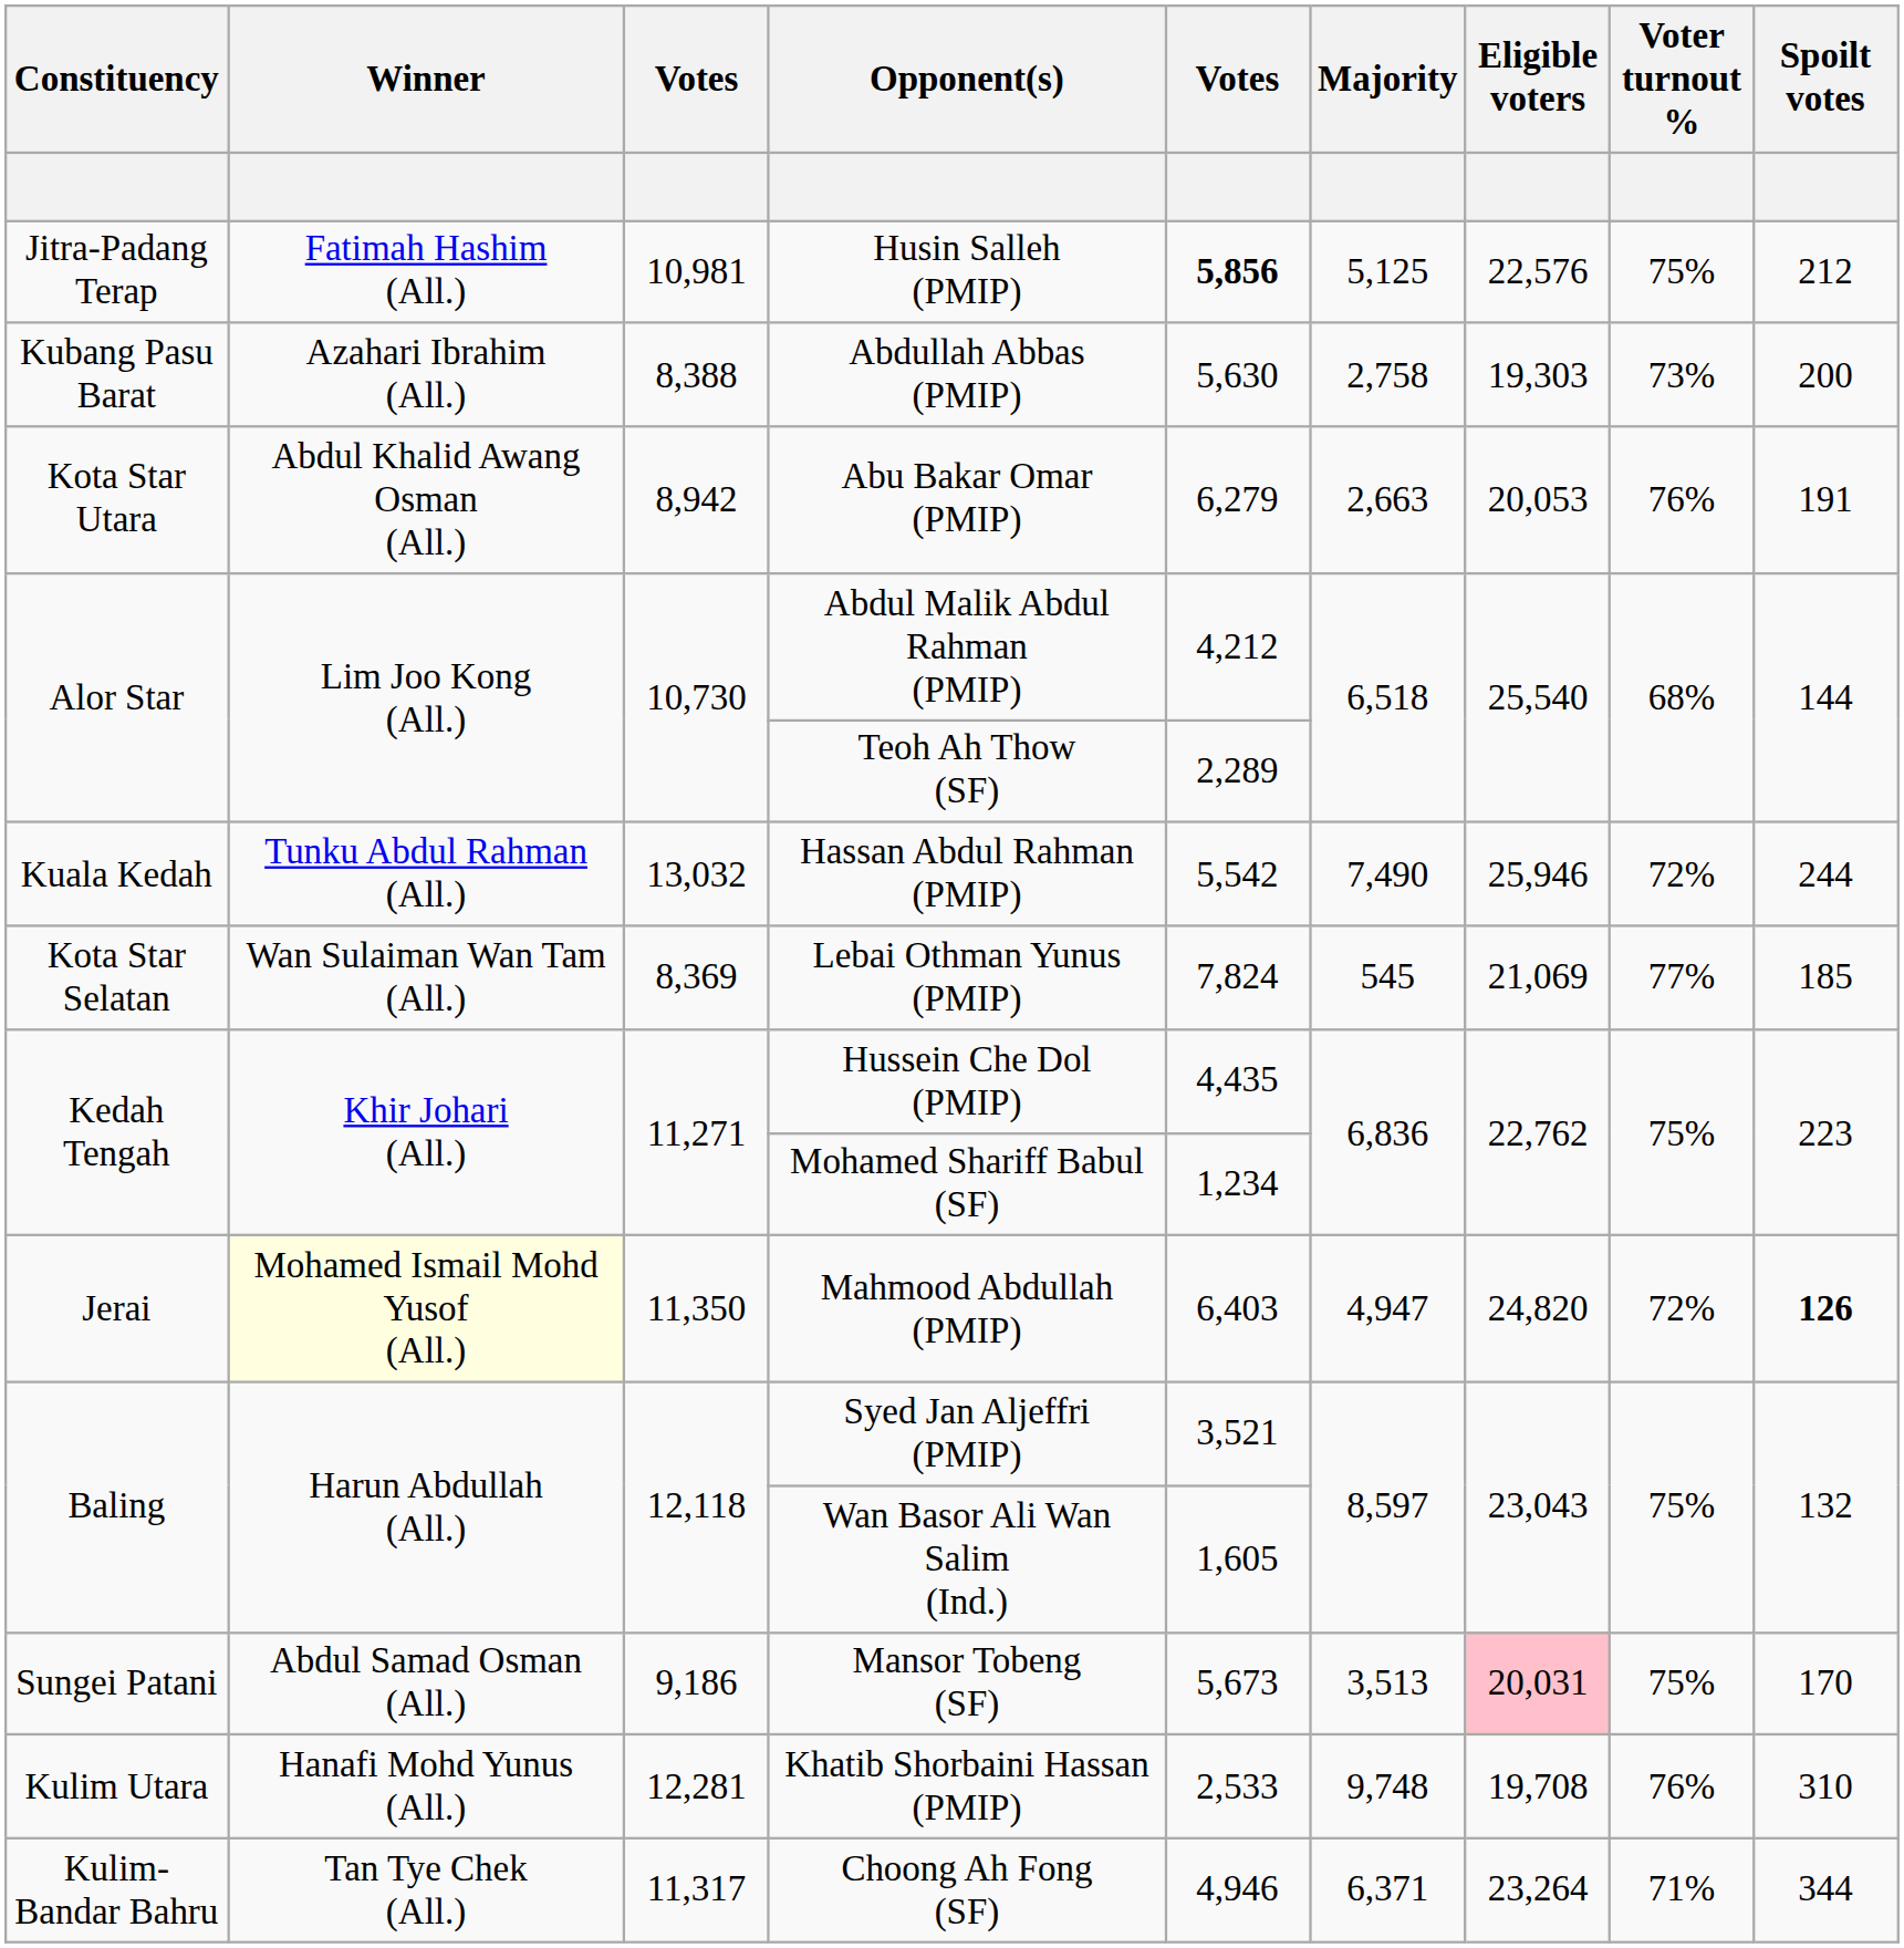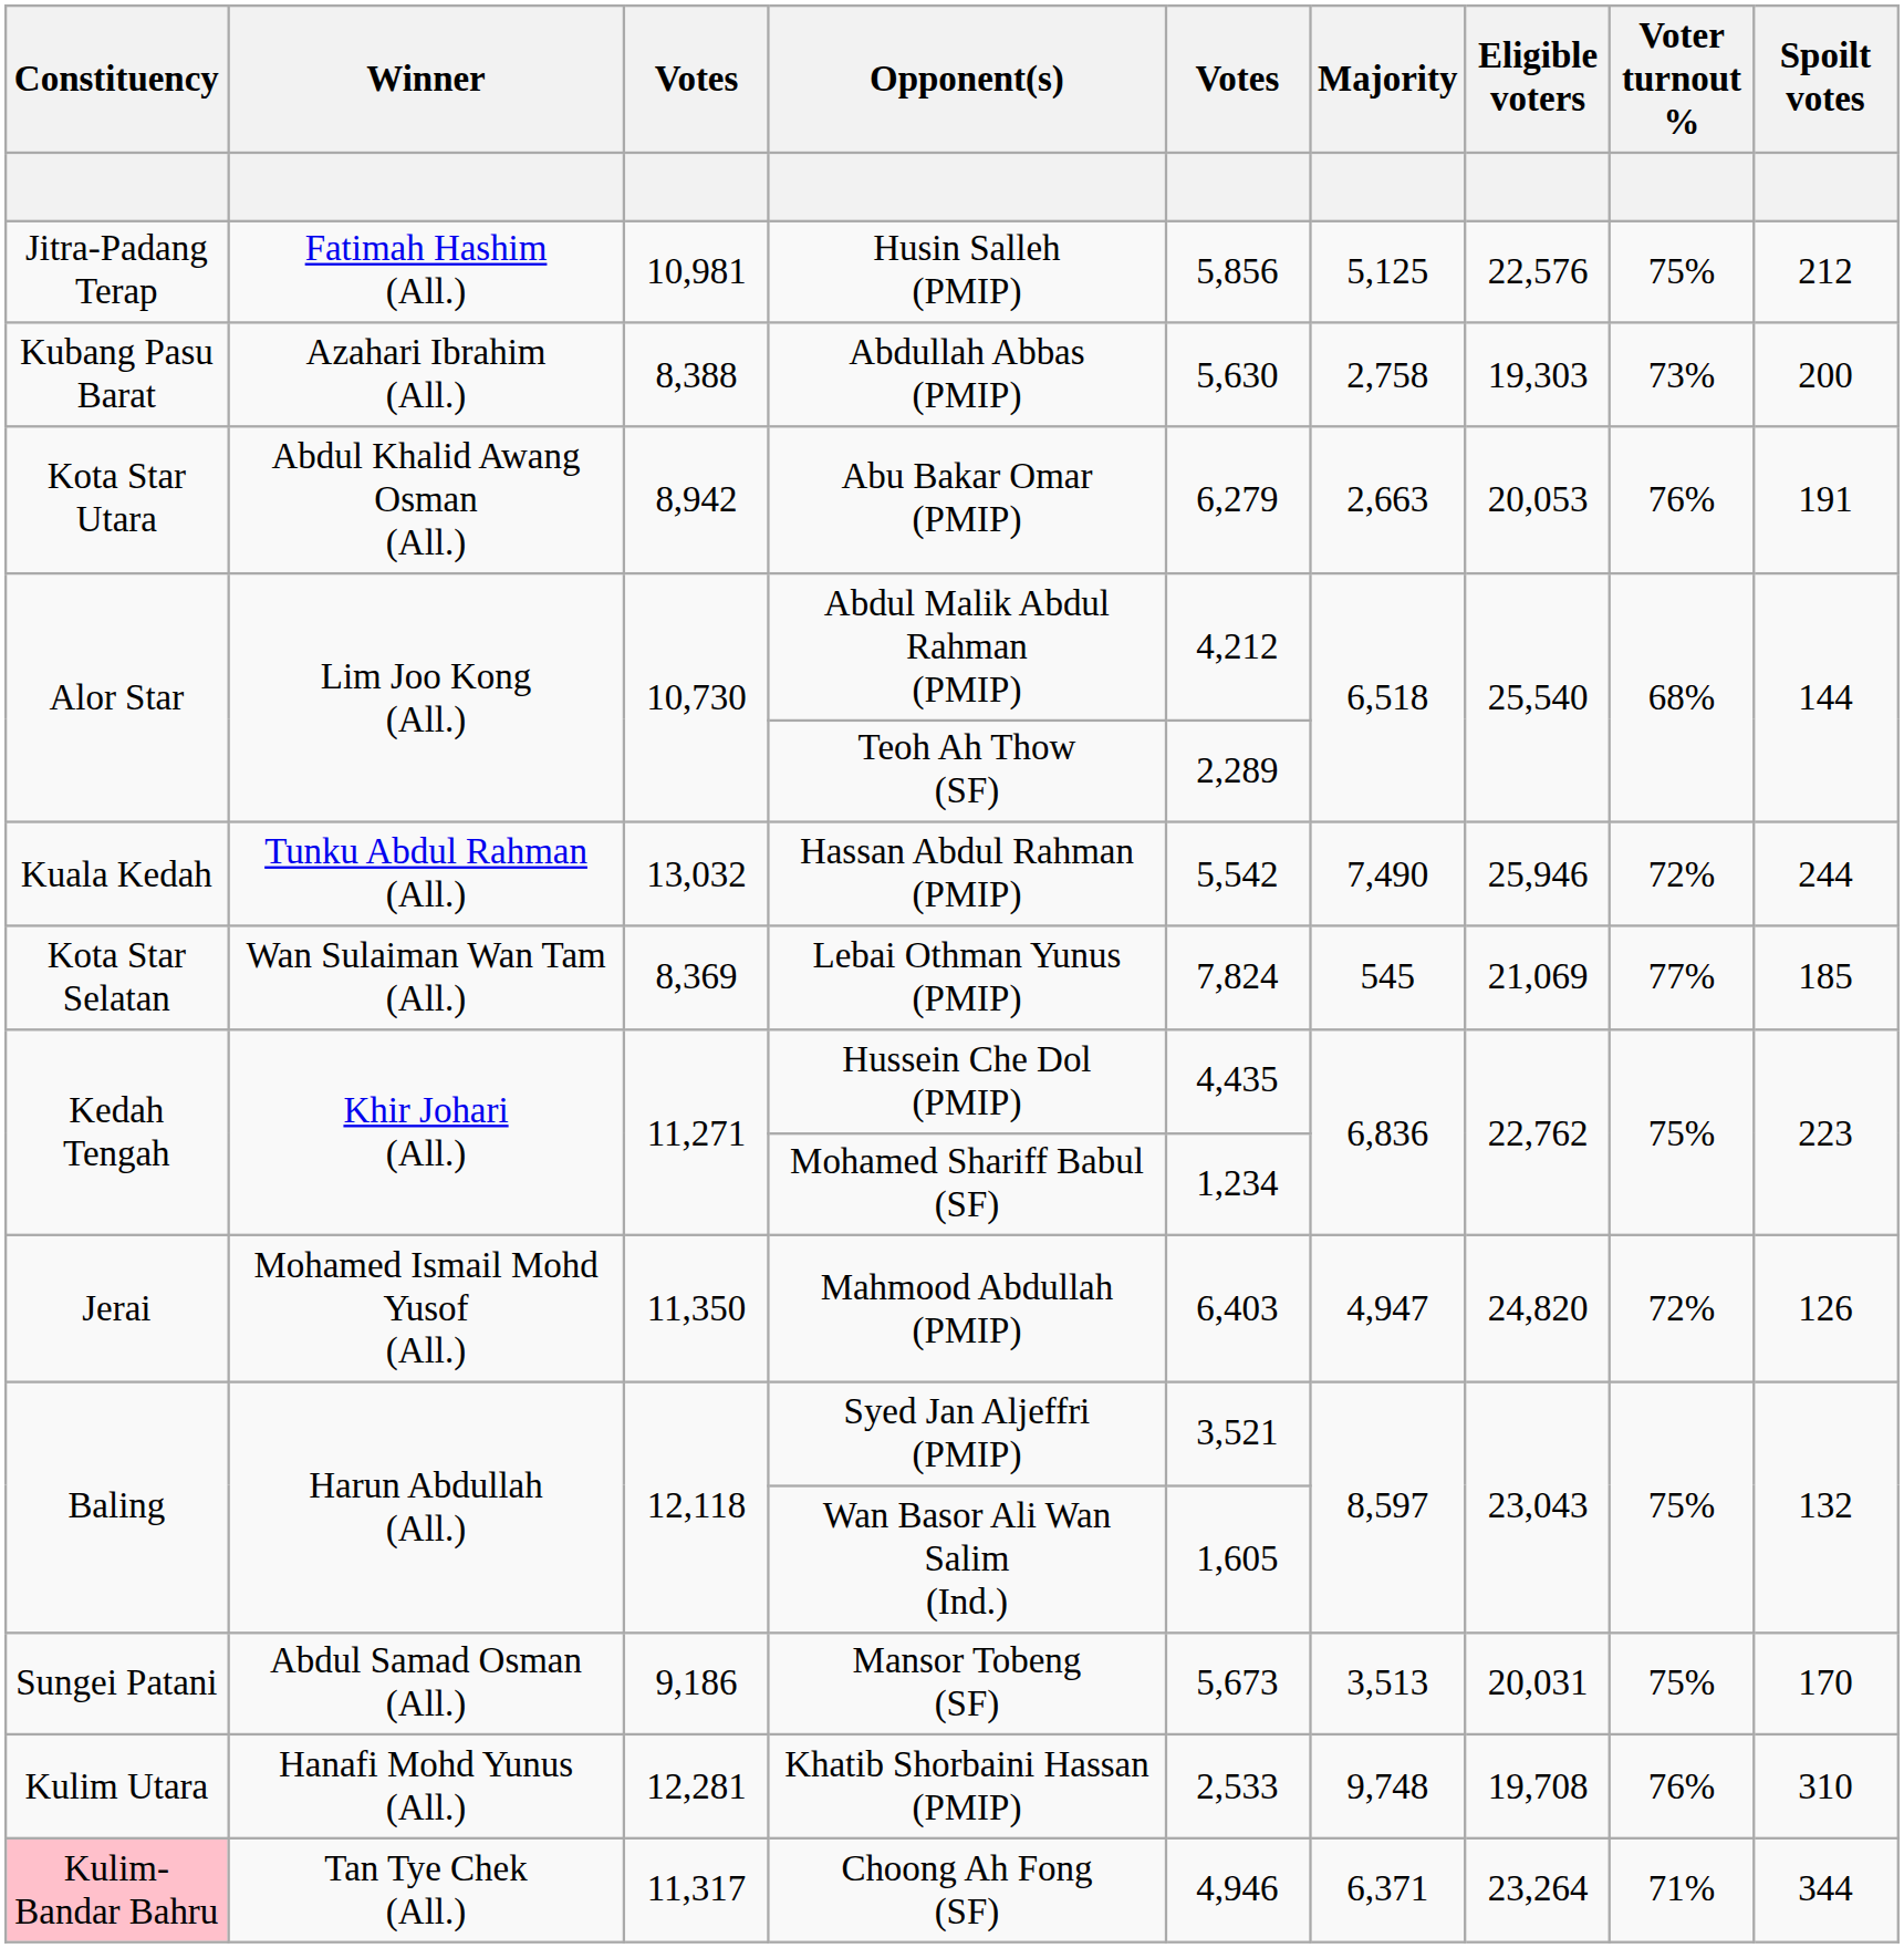row 3 | column 5: bold -> normal
row 12 | Winner: lightyellow background -> no background
row 12 | Spoilt votes: bold -> normal
row 15 | Eligible voters: pink background -> no background
row 17 | Constituency: no background -> pink background
